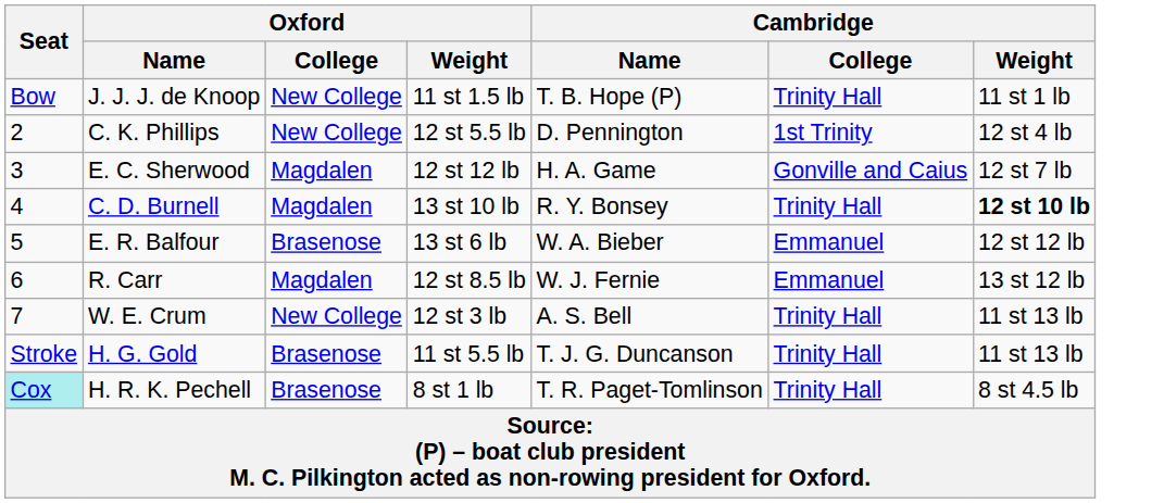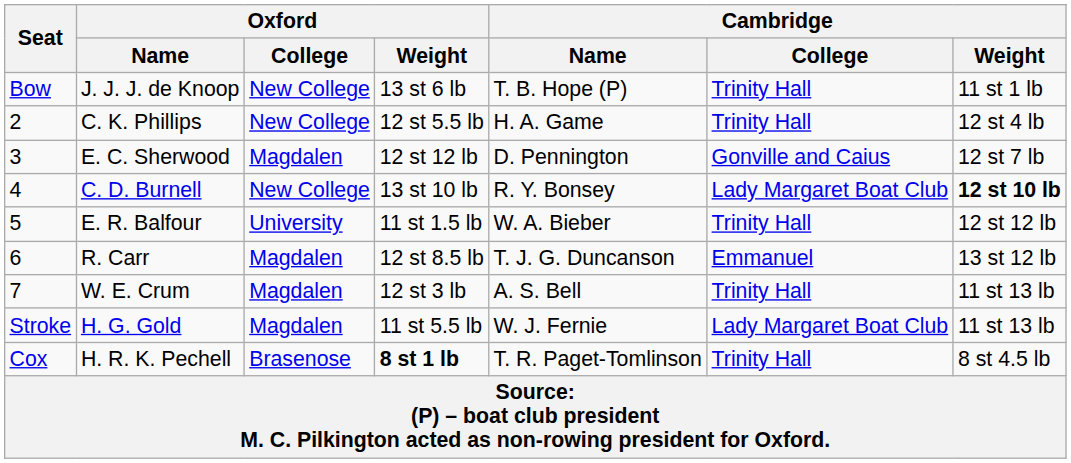J. J. J. de Knoop | Oxford / Weight: 11 st 1.5 lb -> 13 st 6 lb
C. K. Phillips | Cambridge / Name: D. Pennington -> H. A. Game
C. K. Phillips | Cambridge / College: 1st Trinity -> Trinity Hall
E. C. Sherwood | Cambridge / Name: H. A. Game -> D. Pennington
C. D. Burnell | Oxford / College: Magdalen -> New College
C. D. Burnell | Cambridge / College: Trinity Hall -> Lady Margaret Boat Club
E. R. Balfour | Oxford / College: Brasenose -> University
E. R. Balfour | Oxford / Weight: 13 st 6 lb -> 11 st 1.5 lb
E. R. Balfour | Cambridge / College: Emmanuel -> Trinity Hall
R. Carr | Cambridge / Name: W. J. Fernie -> T. J. G. Duncanson
W. E. Crum | Oxford / College: New College -> Magdalen
H. G. Gold | Oxford / College: Brasenose -> Magdalen
H. G. Gold | Cambridge / Name: T. J. G. Duncanson -> W. J. Fernie
H. G. Gold | Cambridge / College: Trinity Hall -> Lady Margaret Boat Club
H. R. K. Pechell | Seat: paleturquoise background -> no background
H. R. K. Pechell | Oxford / Weight: normal -> bold
